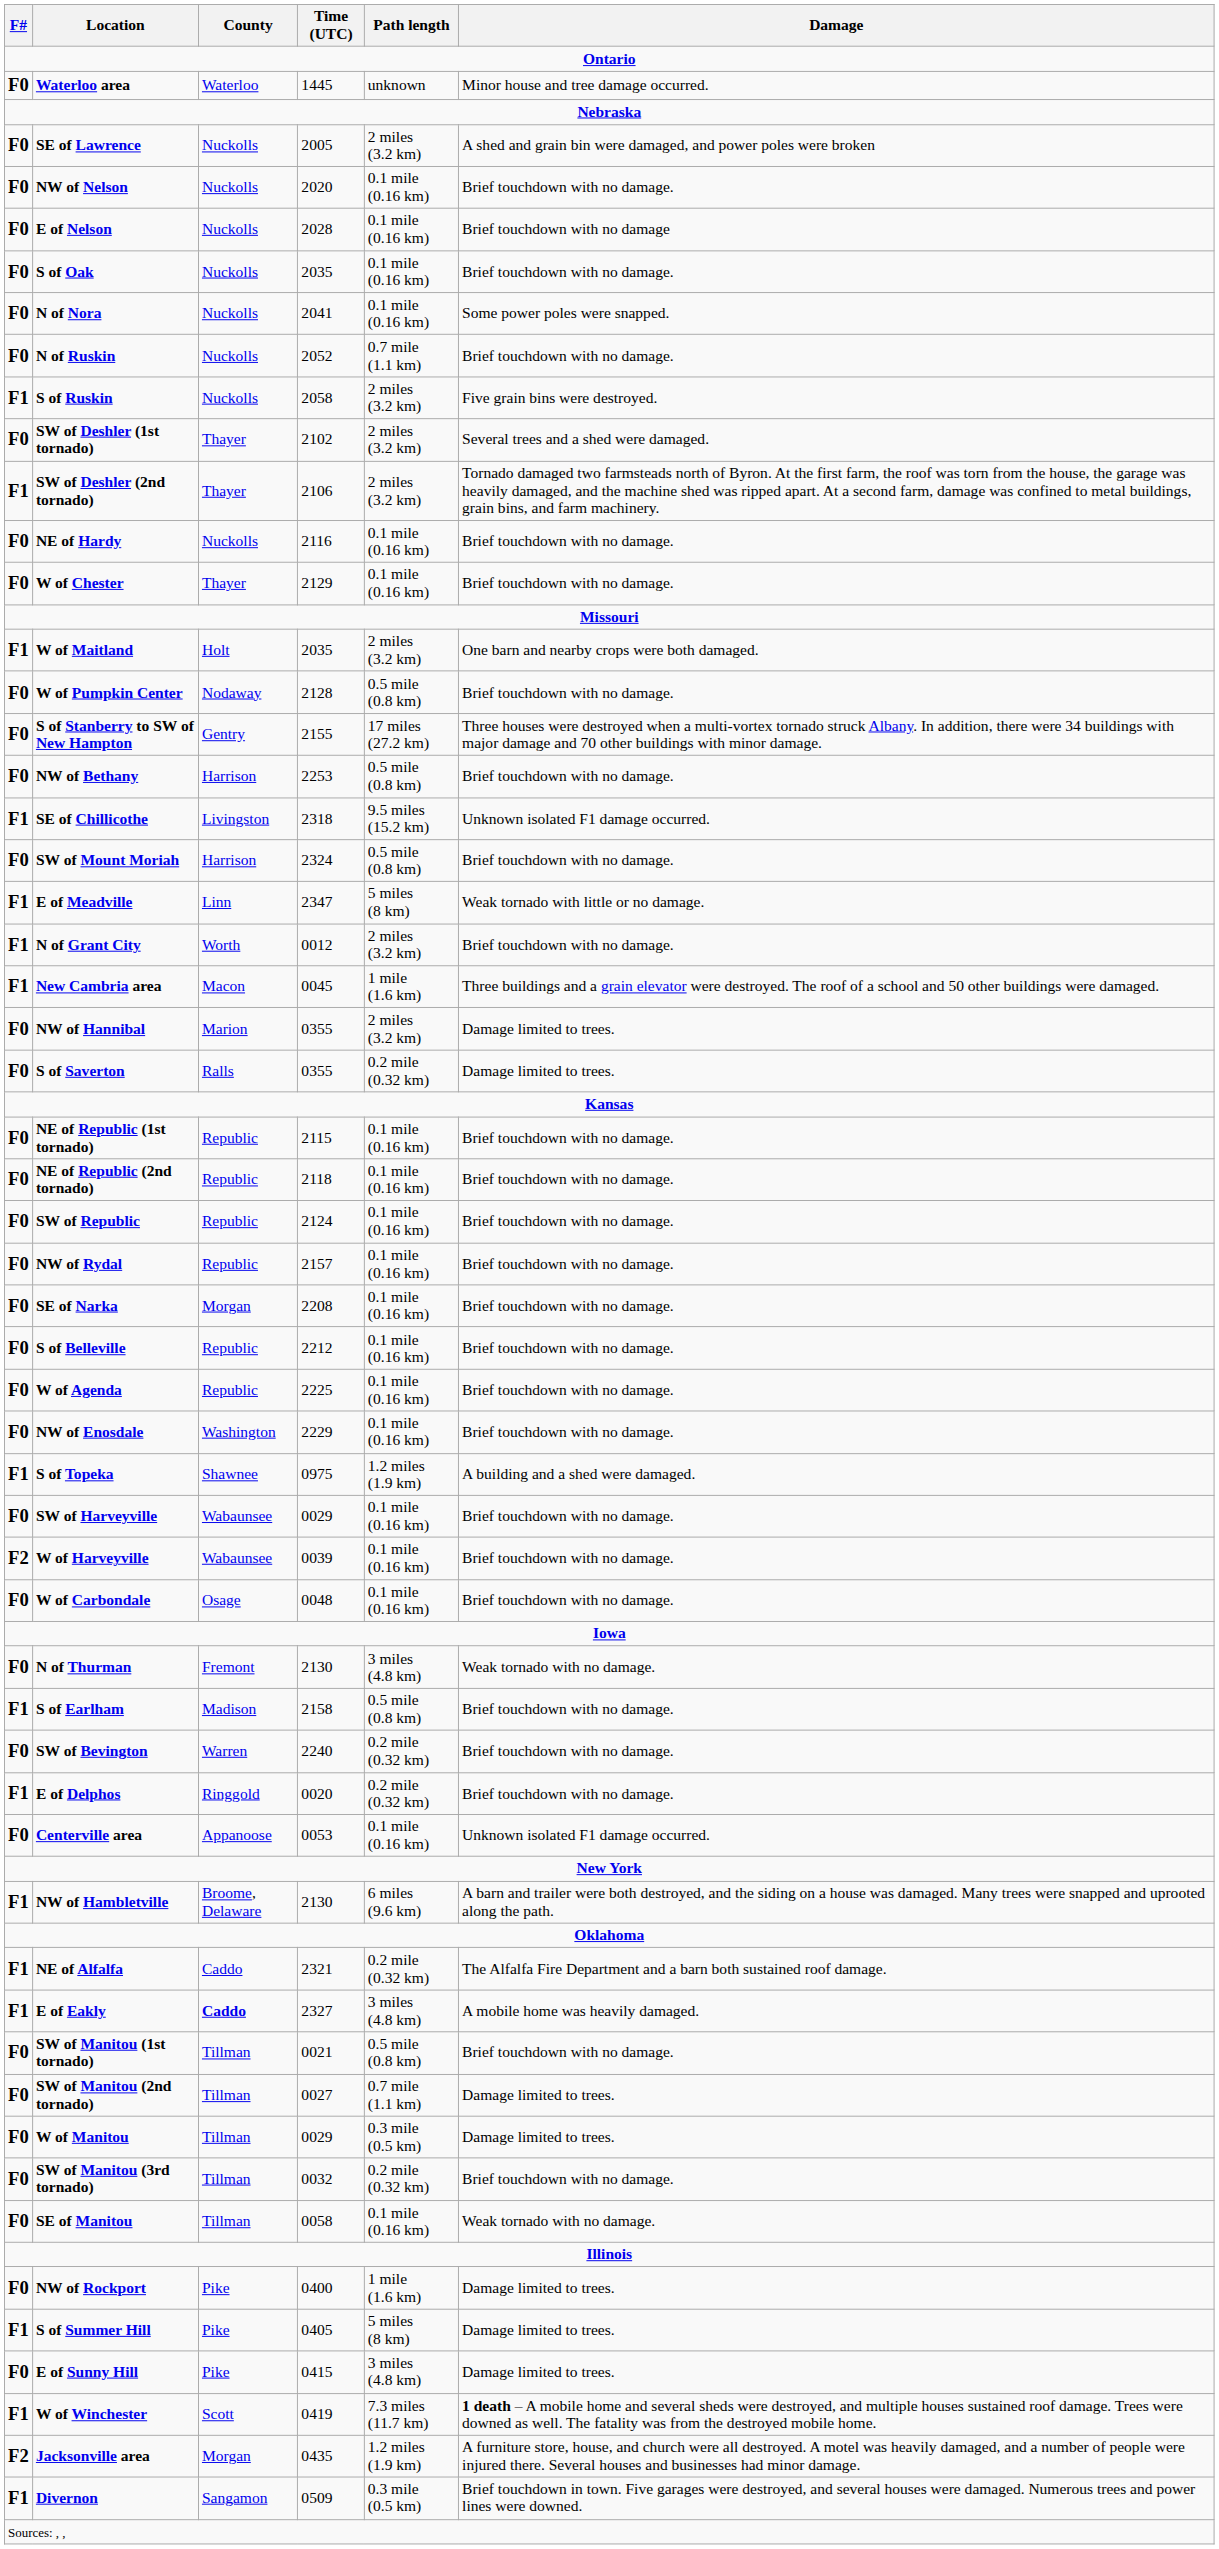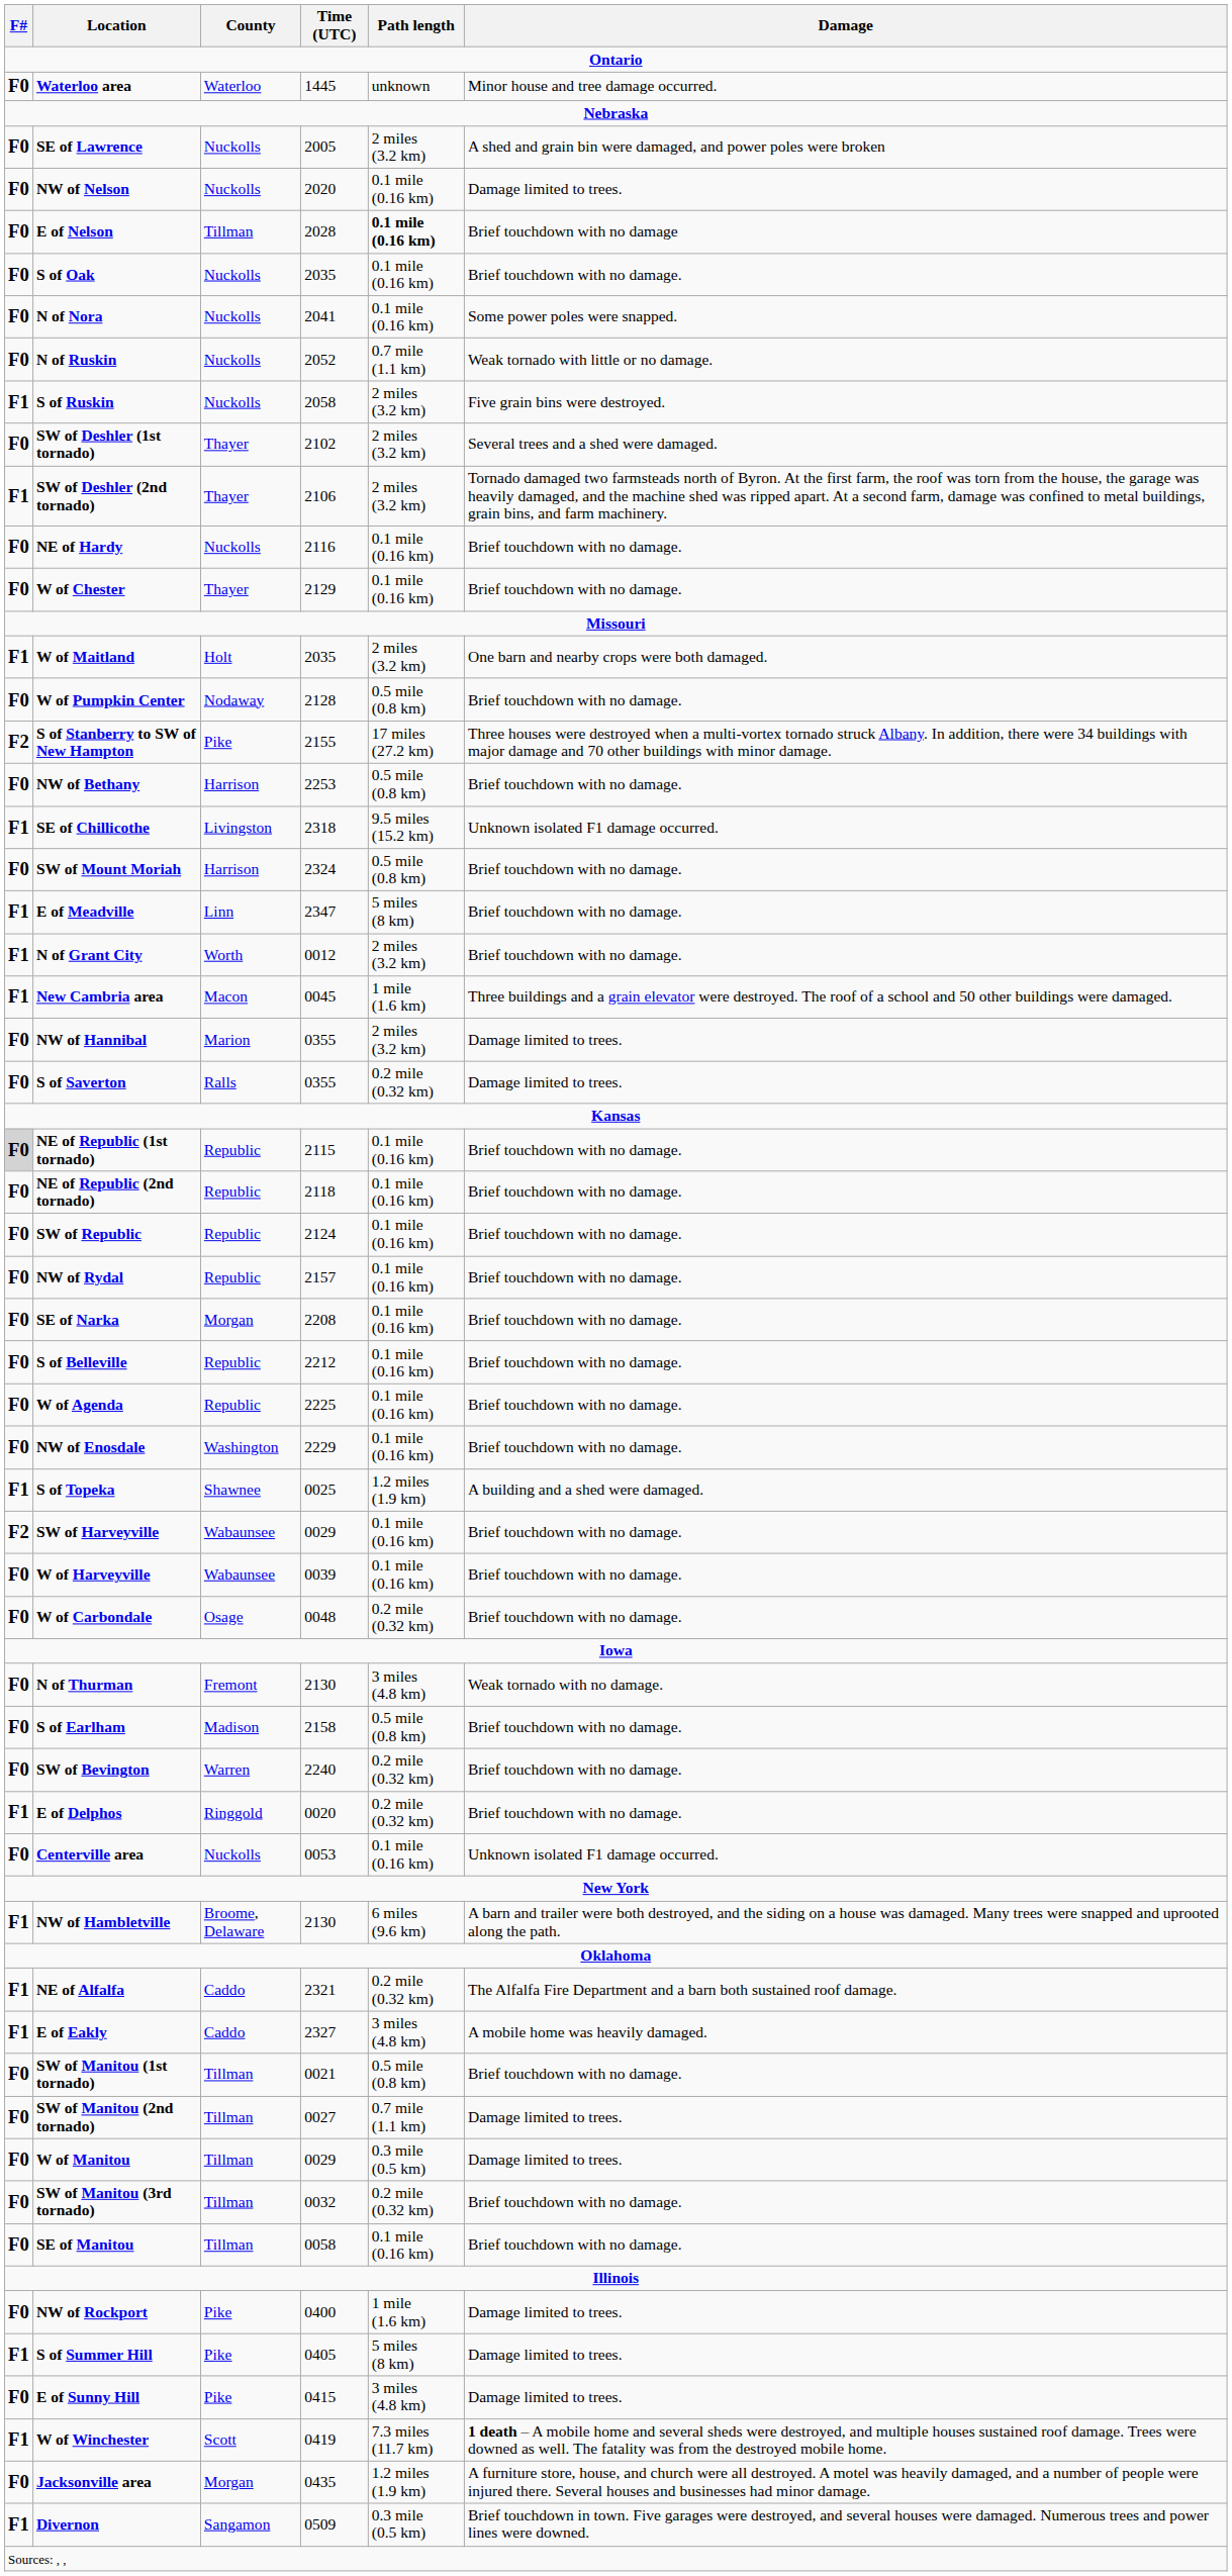NW of Nelson | Damage: Brief touchdown with no damage. -> Damage limited to trees.
E of Nelson | County: Nuckolls -> Tillman
E of Nelson | Path length: normal -> bold
N of Ruskin | Damage: Brief touchdown with no damage. -> Weak tornado with little or no damage.
S of Stanberry to SW of New Hampton | F#: F0 -> F2
S of Stanberry to SW of New Hampton | County: Gentry -> Pike
E of Meadville | Damage: Weak tornado with little or no damage. -> Brief touchdown with no damage.
NE of Republic (1st tornado) | F#: no background -> lightgrey background
S of Topeka | Time (UTC): 0975 -> 0025
SW of Harveyville | F#: F0 -> F2
W of Harveyville | F#: F2 -> F0
W of Carbondale | Path length: 0.1 mile (0.16 km) -> 0.2 mile (0.32 km)
S of Earlham | F#: F1 -> F0
Centerville area | County: Appanoose -> Nuckolls
E of Eakly | County: bold -> normal
SE of Manitou | Damage: Weak tornado with no damage. -> Brief touchdown with no damage.
Jacksonville area | F#: F2 -> F0
